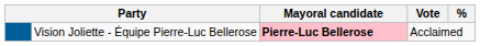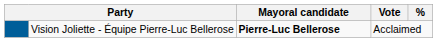Vision Joliette - Équipe Pierre-Luc Bellerose | Mayoral candidate: pink background -> no background
